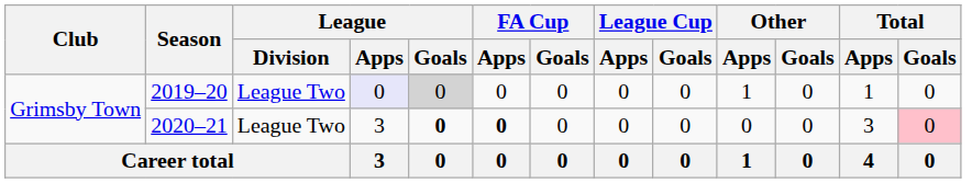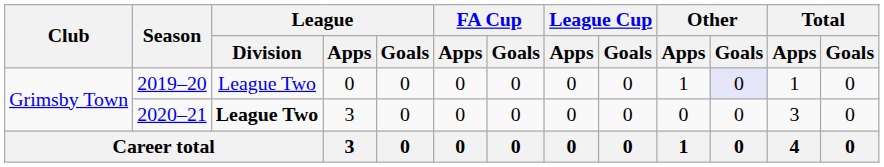2019–20 | League / Apps: lavender background -> no background
2019–20 | League / Goals: lightgrey background -> no background
2019–20 | Other / Goals: no background -> lavender background
2020–21 | League / Division: normal -> bold
2020–21 | League / Goals: bold -> normal
2020–21 | FA Cup / Apps: bold -> normal
2020–21 | Total / Goals: pink background -> no background
